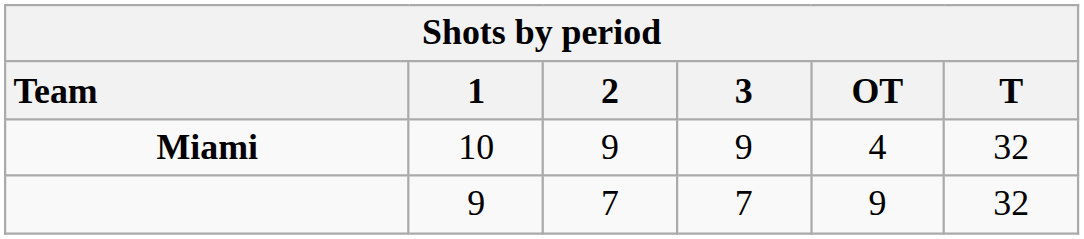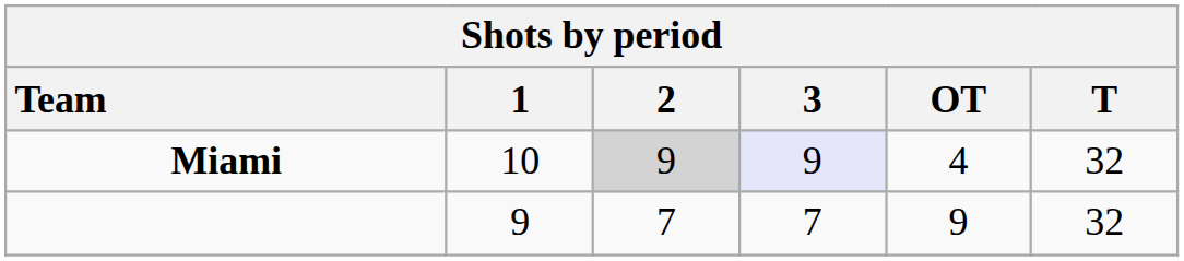Miami | 2: no background -> lightgrey background
Miami | 3: no background -> lavender background
